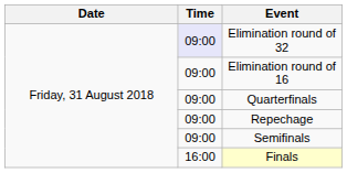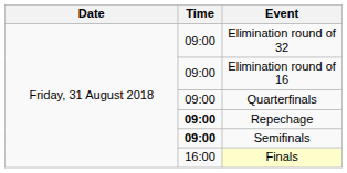Elimination round of 32 | Time: lavender background -> no background
Repechage | Time: normal -> bold
Semifinals | Time: normal -> bold
